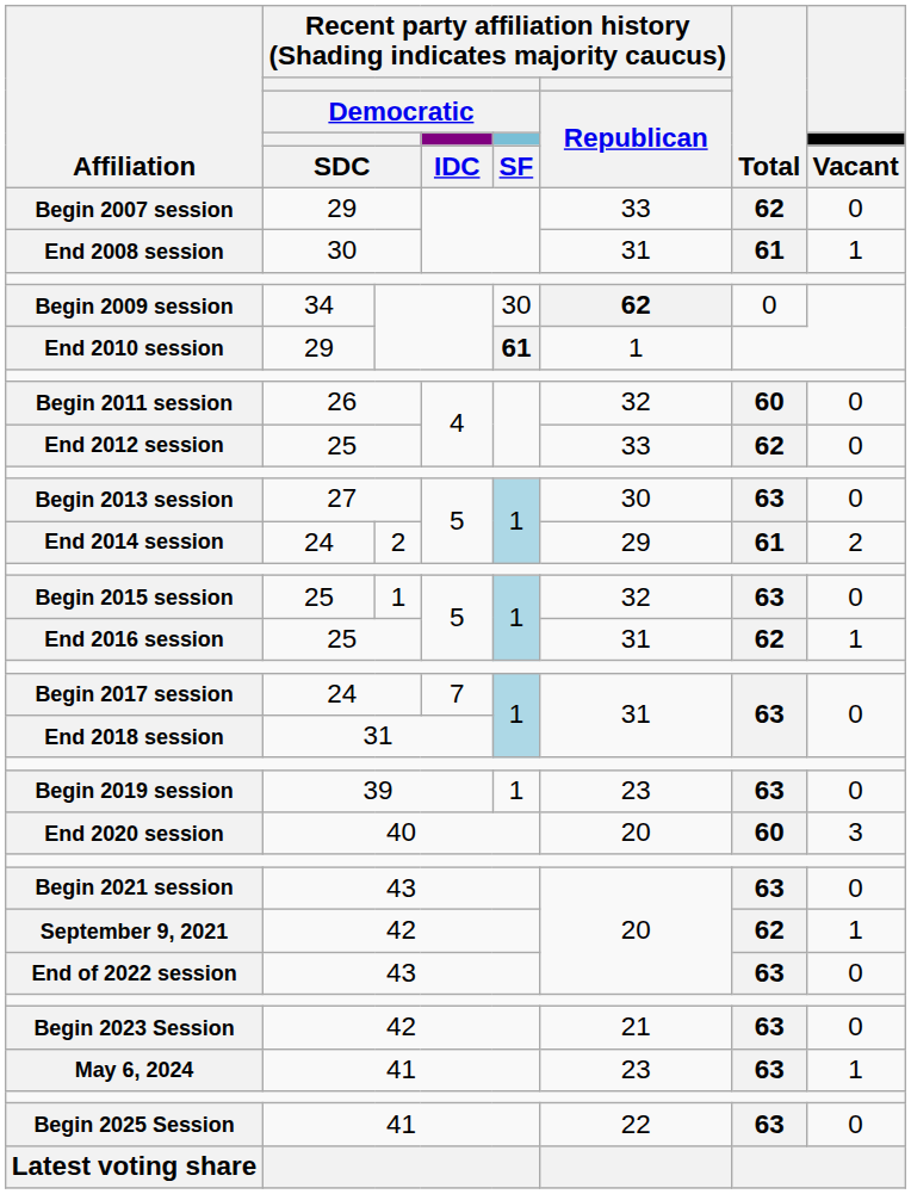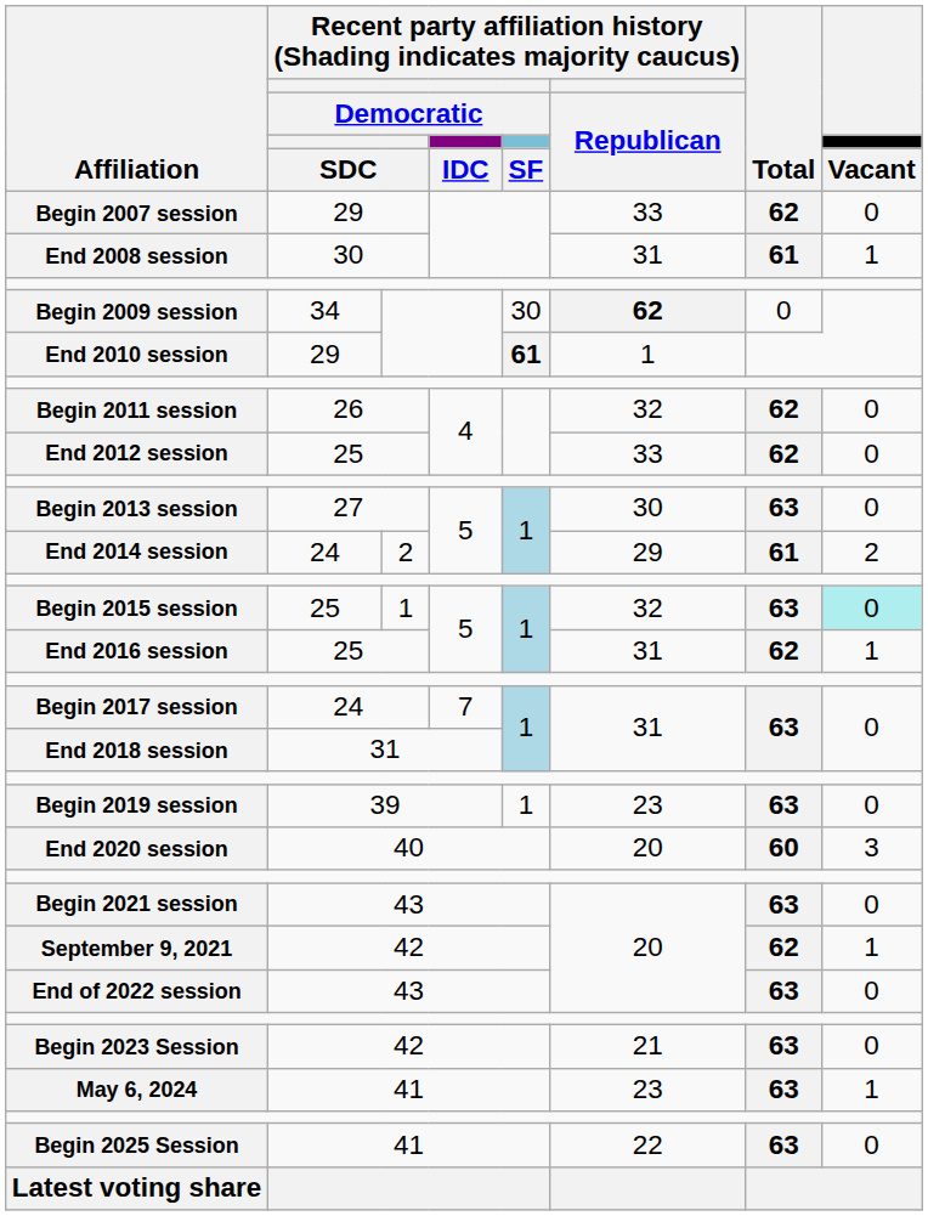Begin 2011 session | Total: 60 -> 62
Begin 2015 session | Vacant: no background -> paleturquoise background
